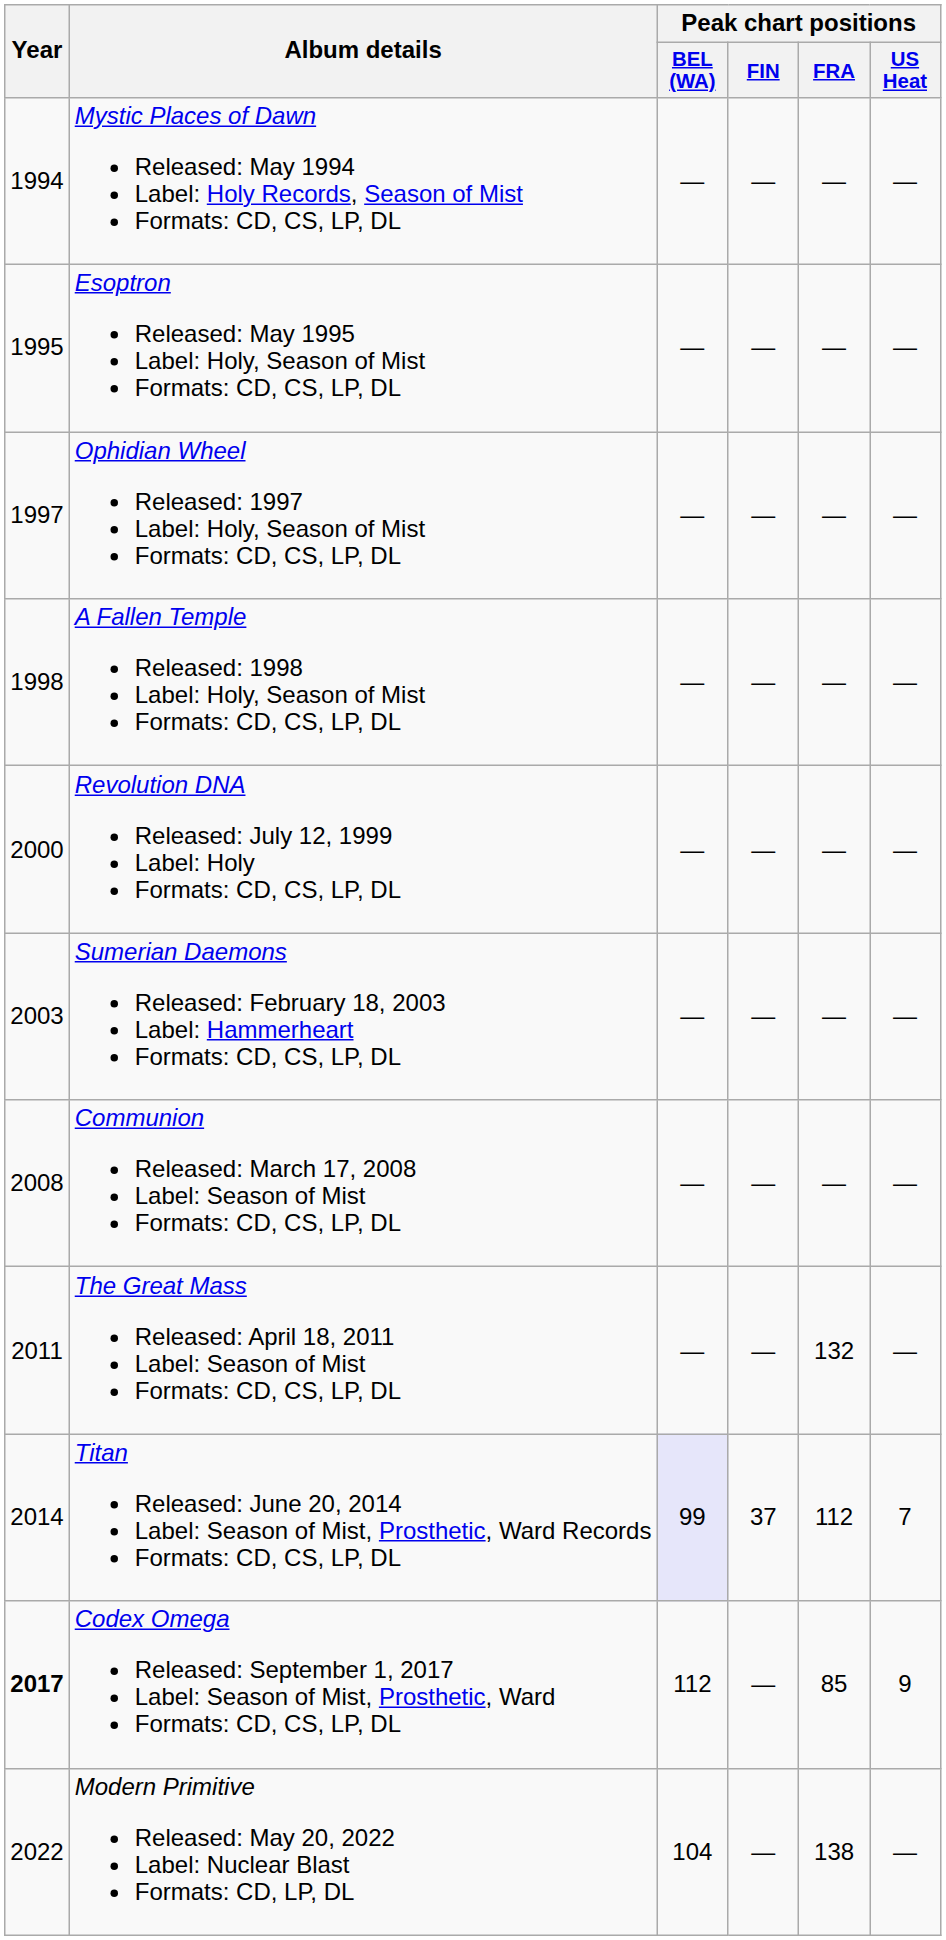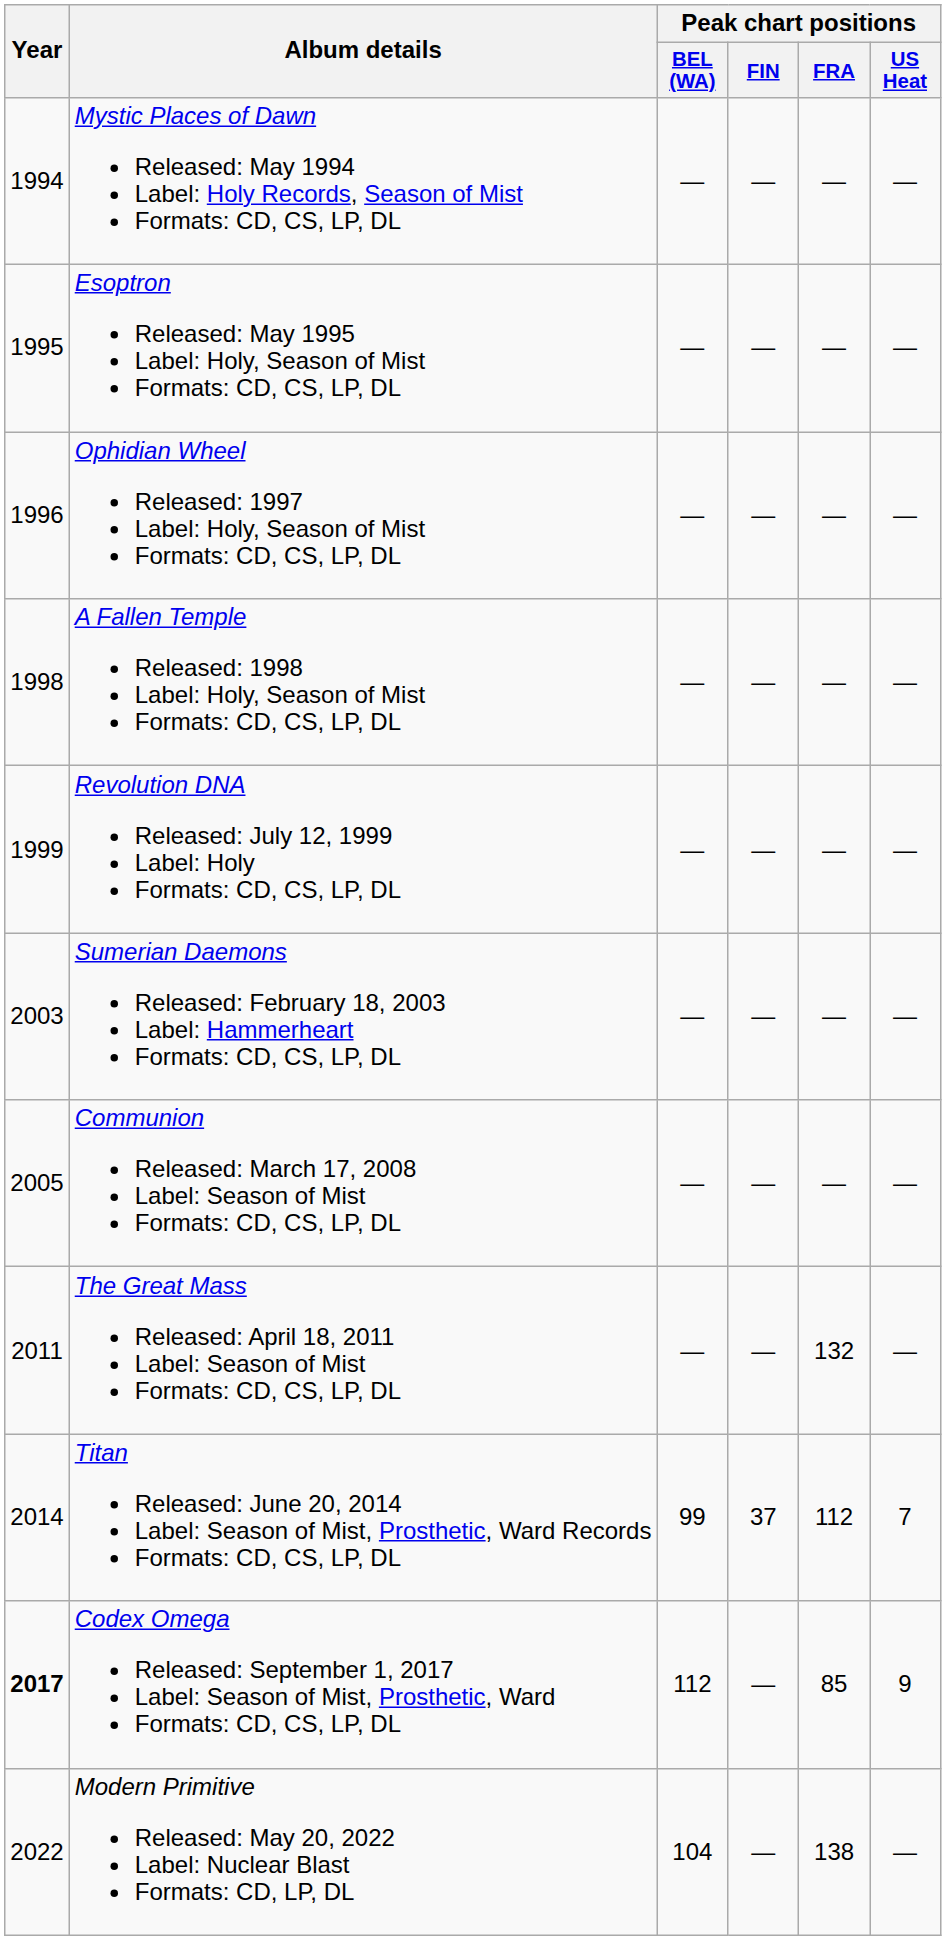row 5 | Year: 1997 -> 1996
row 7 | Year: 2000 -> 1999
row 9 | Year: 2008 -> 2005
row 11 | Peak chart positions / BEL (WA): lavender background -> no background
